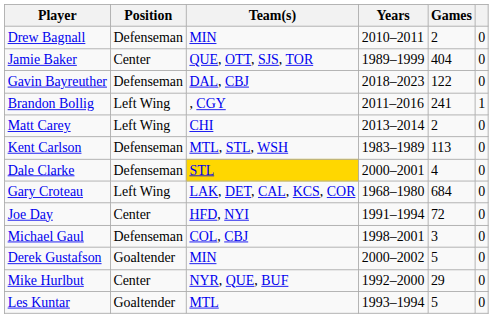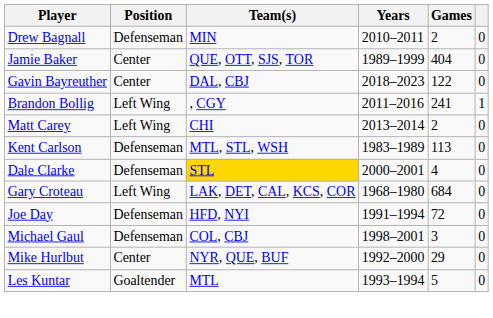Gavin Bayreuther | Position: Defenseman -> Center
Joe Day | Position: Center -> Defenseman
- row: Derek Gustafson | Goaltender | MIN | 2000–2002 | 5 | 0
